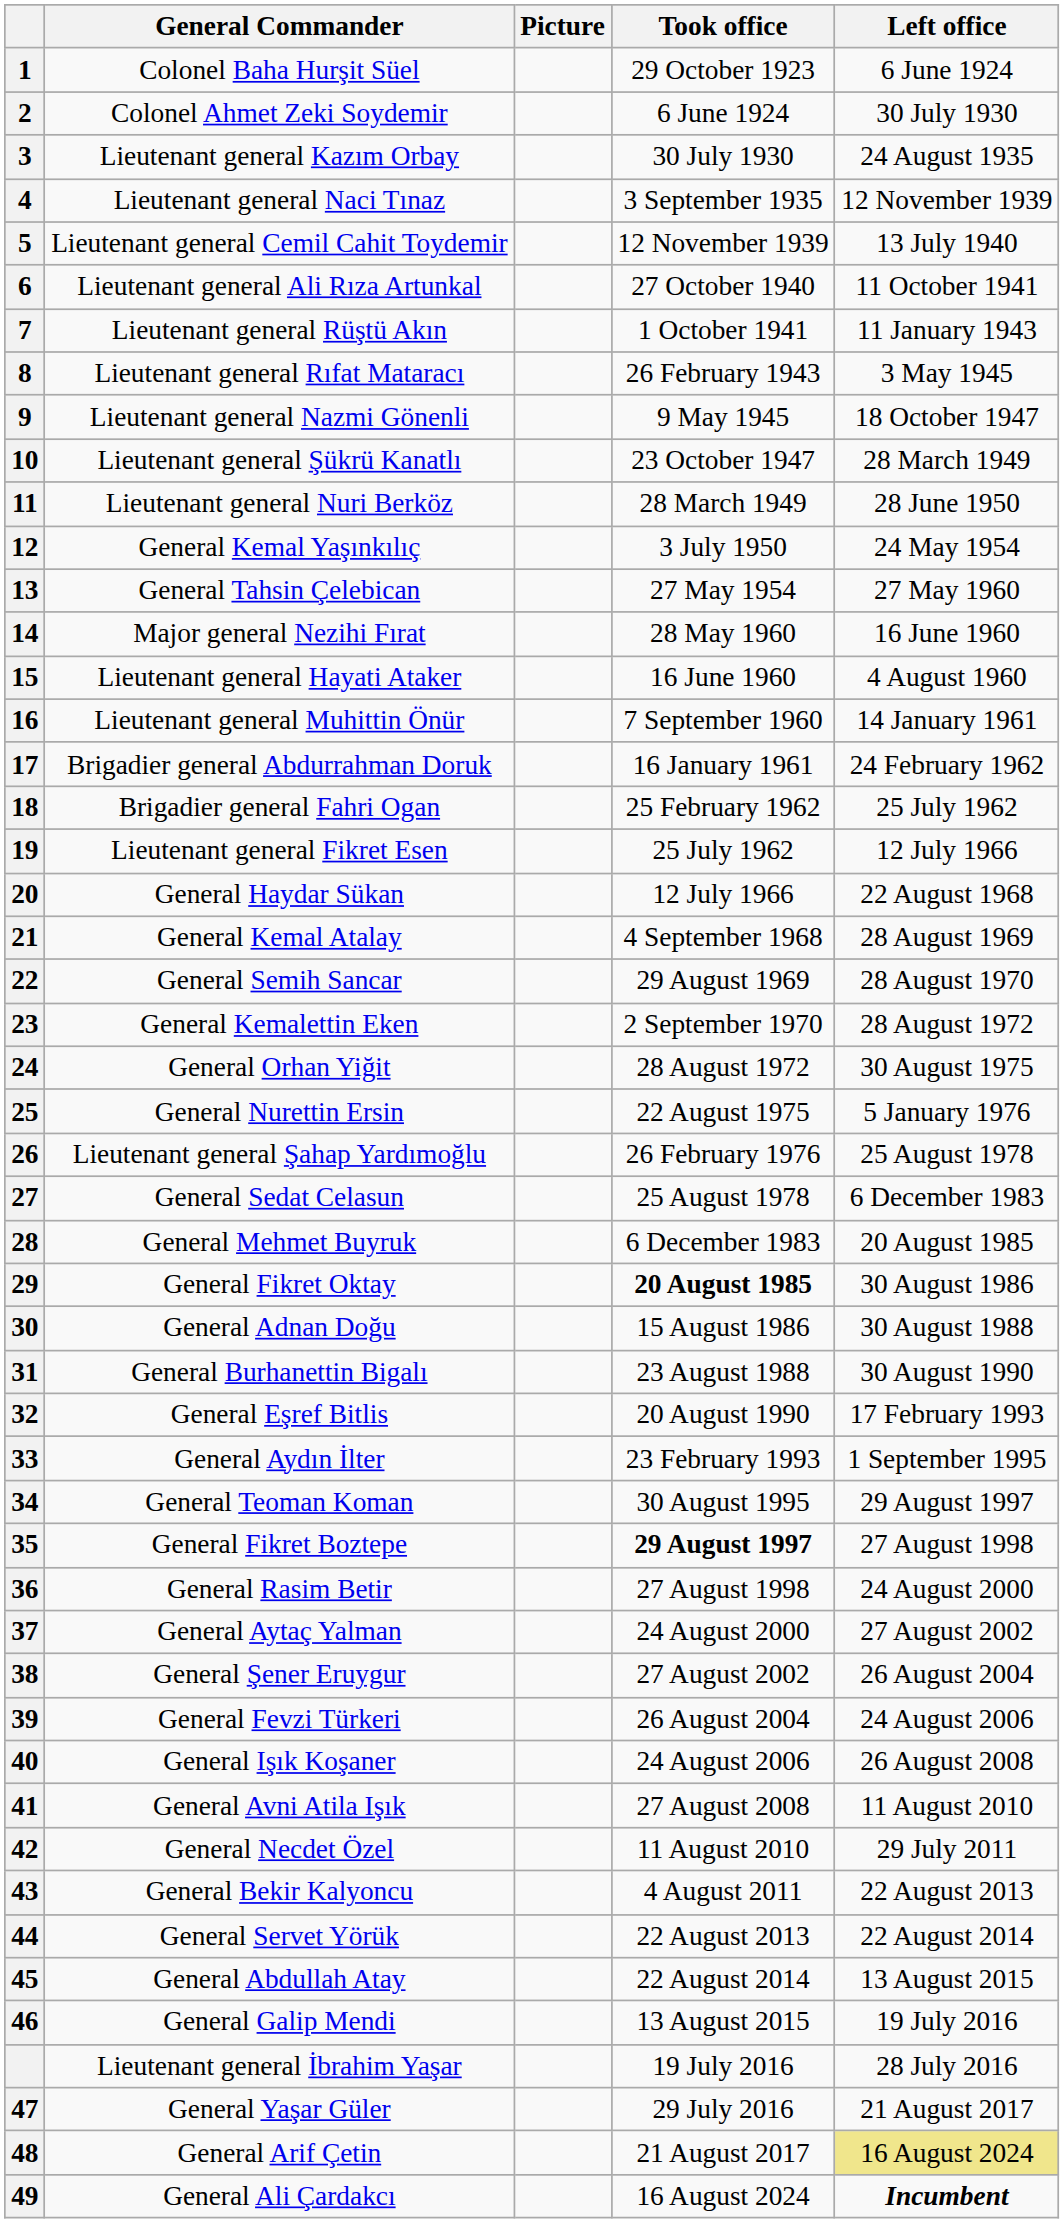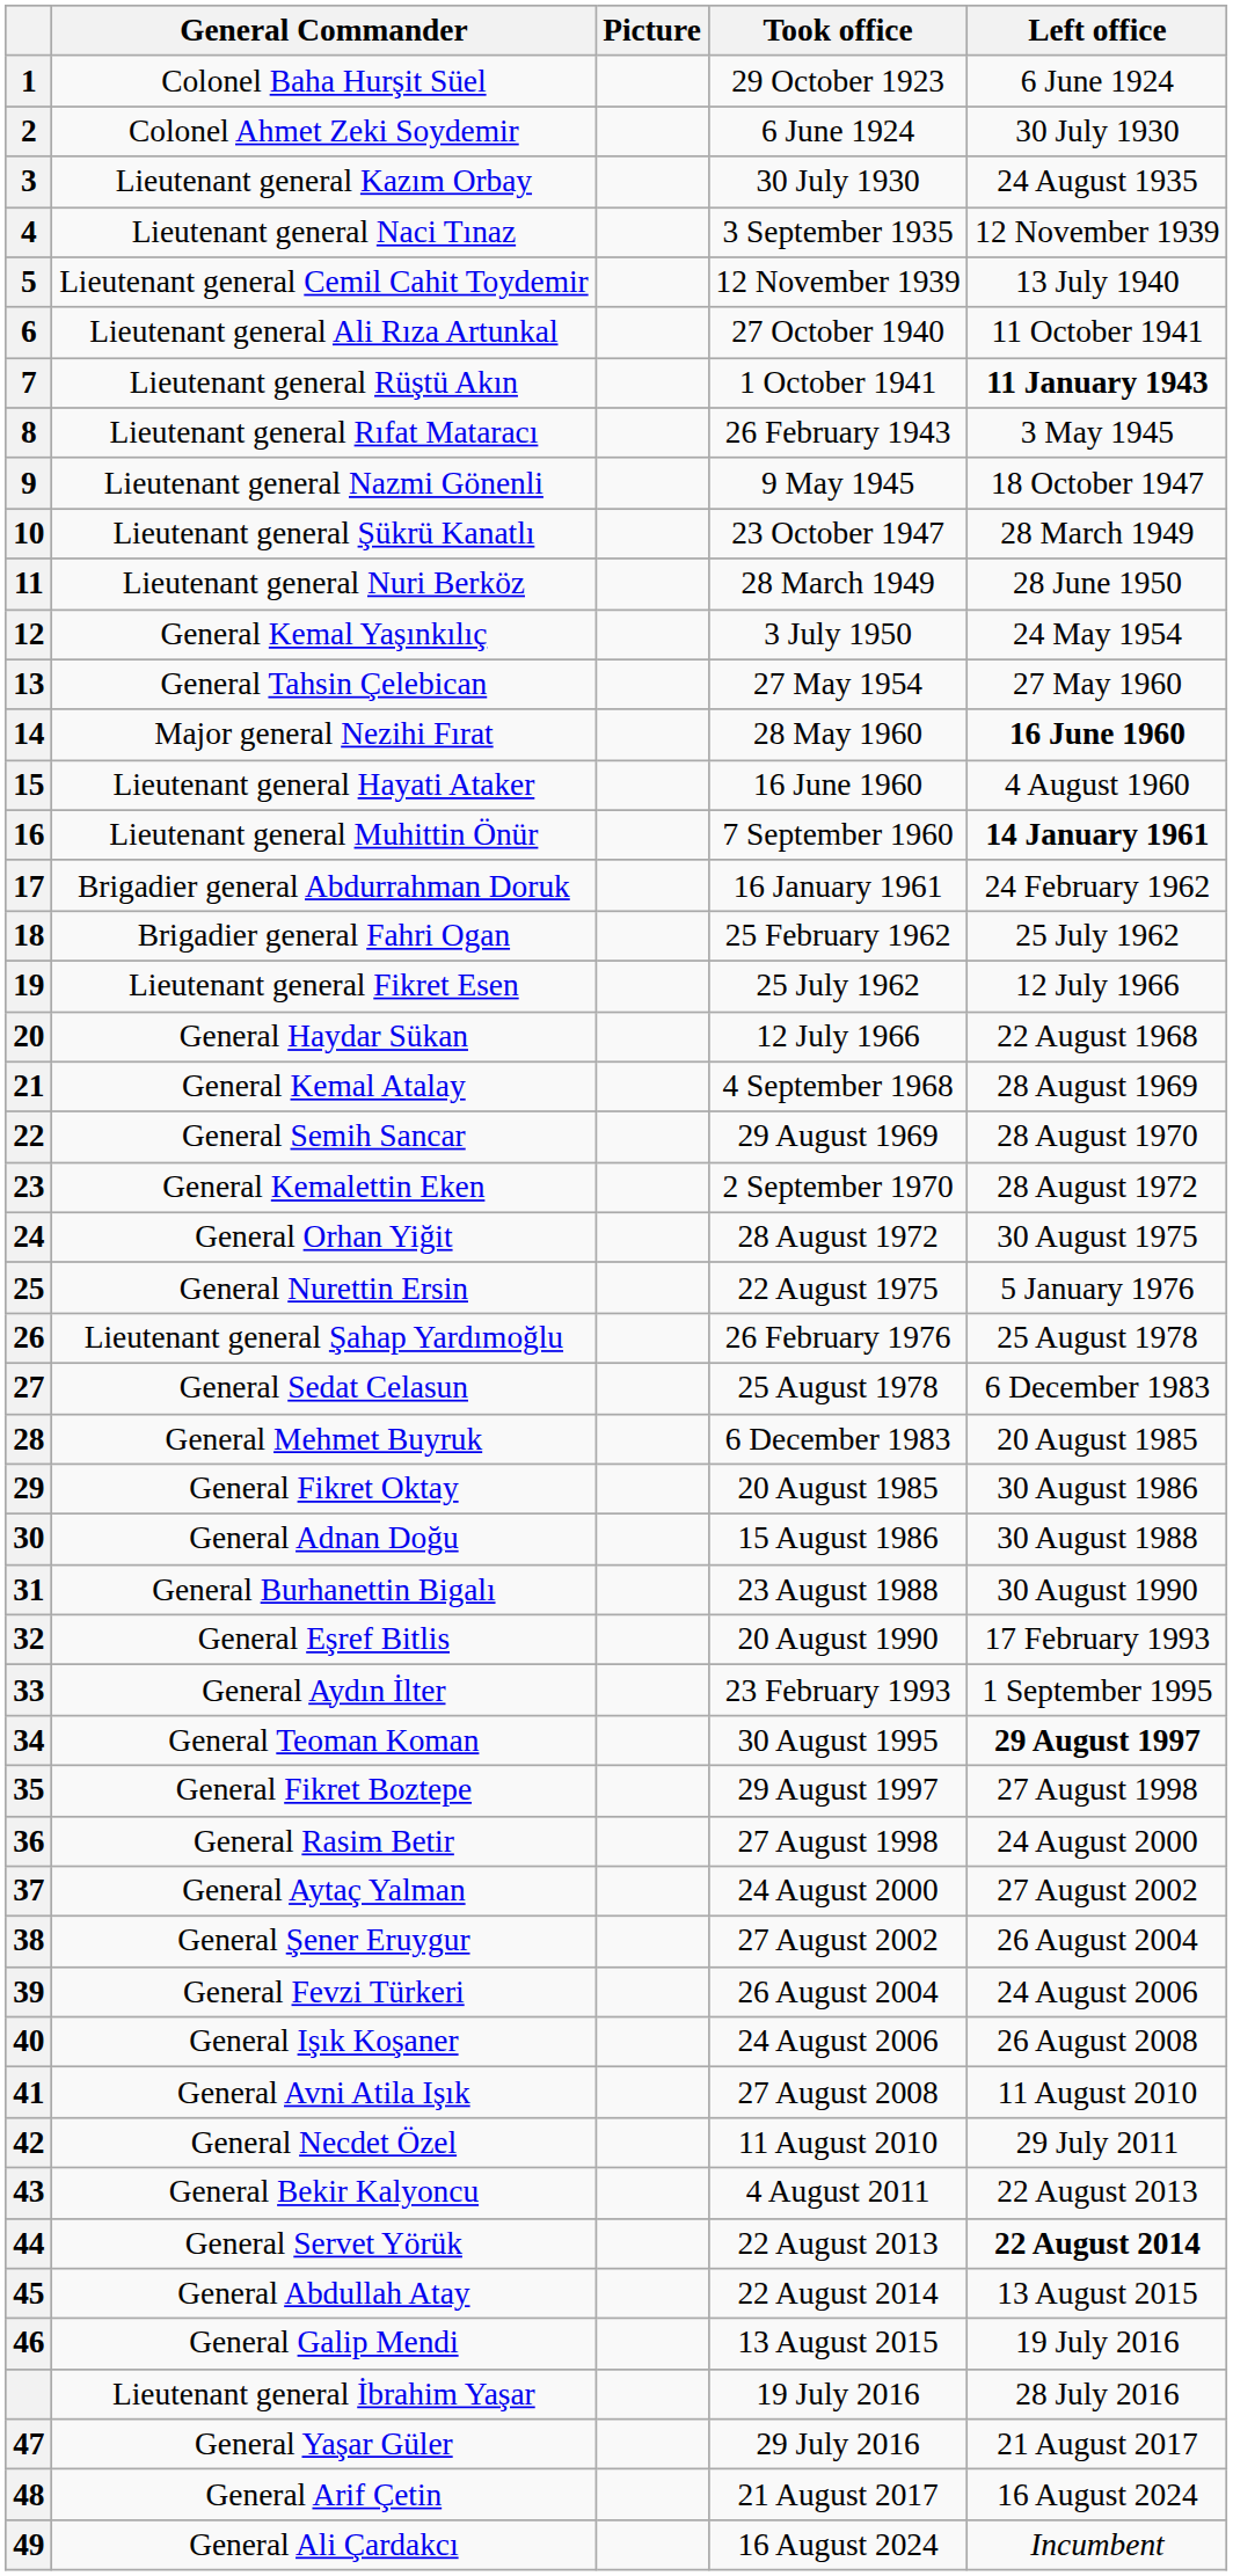Lieutenant general Rüştü Akın | Left office: normal -> bold
Major general Nezihi Fırat | Left office: normal -> bold
Lieutenant general Muhittin Önür | Left office: normal -> bold
General Fikret Oktay | Took office: bold -> normal
General Teoman Koman | Left office: normal -> bold
General Fikret Boztepe | Took office: bold -> normal
General Servet Yörük | Left office: normal -> bold
General Arif Çetin | Left office: khaki background -> no background
General Ali Çardakcı | Left office: bold -> normal
